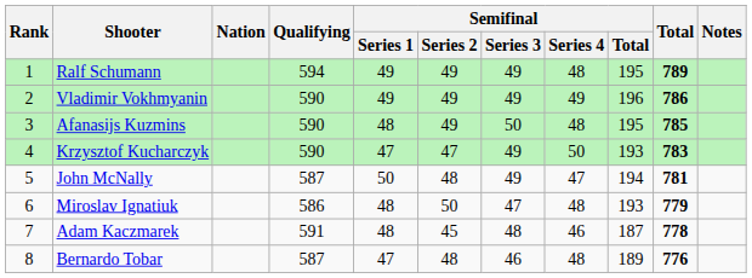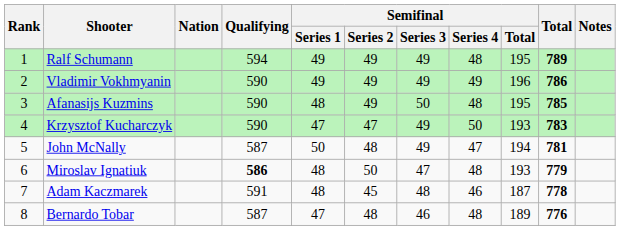Miroslav Ignatiuk | Qualifying: normal -> bold
